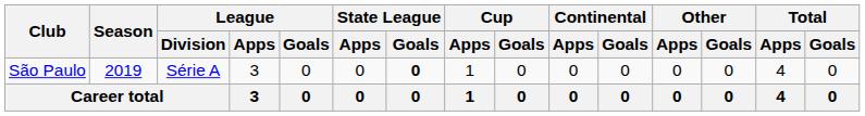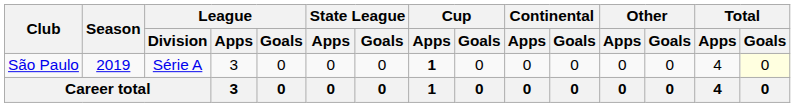São Paulo | State League / Goals: bold -> normal
São Paulo | Cup / Apps: normal -> bold
São Paulo | Total / Goals: no background -> lightyellow background
